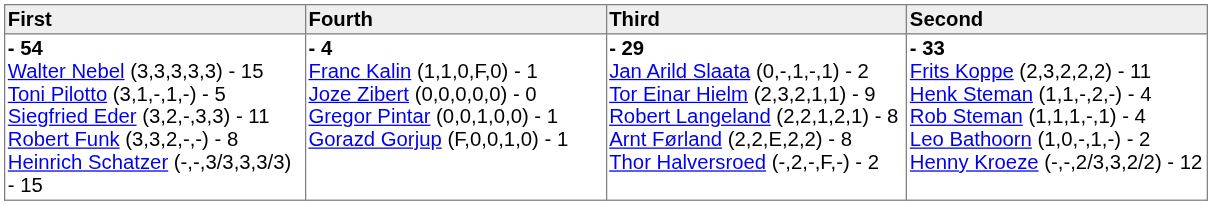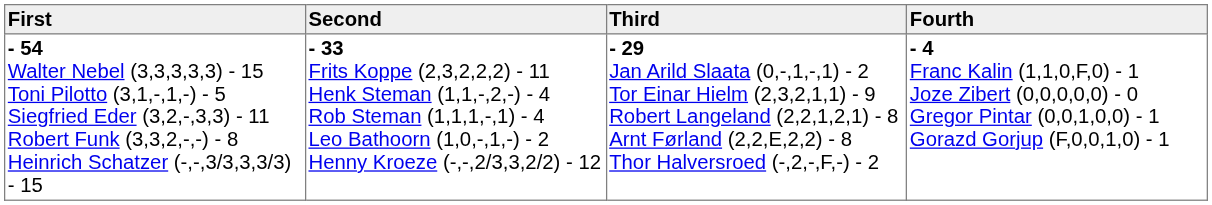columns swapped: Second <-> Fourth
